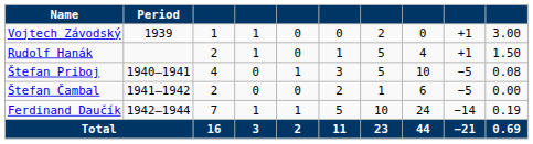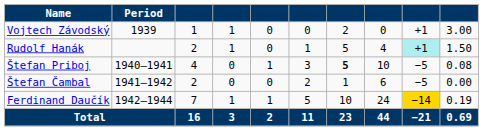Rudolf Hanák | column 9: no background -> paleturquoise background
Štefan Priboj | column 7: normal -> bold
Ferdinand Daučík | column 9: no background -> gold background
